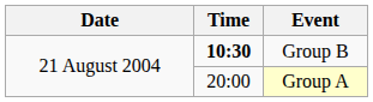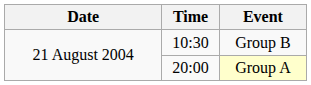Group B | Time: bold -> normal
